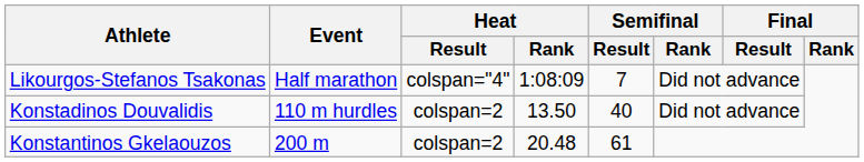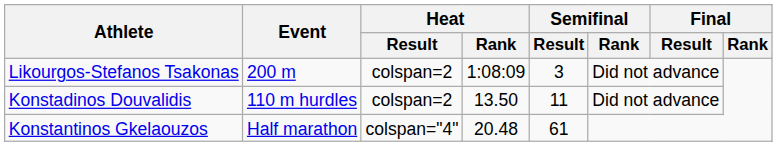Likourgos-Stefanos Tsakonas | Event: Half marathon -> 200 m
Likourgos-Stefanos Tsakonas | Heat / Result: colspan="4" -> colspan=2
Likourgos-Stefanos Tsakonas | Semifinal / Result: 7 -> 3
Konstadinos Douvalidis | Semifinal / Result: 40 -> 11
Konstantinos Gkelaouzos | Event: 200 m -> Half marathon
Konstantinos Gkelaouzos | Heat / Result: colspan=2 -> colspan="4"
